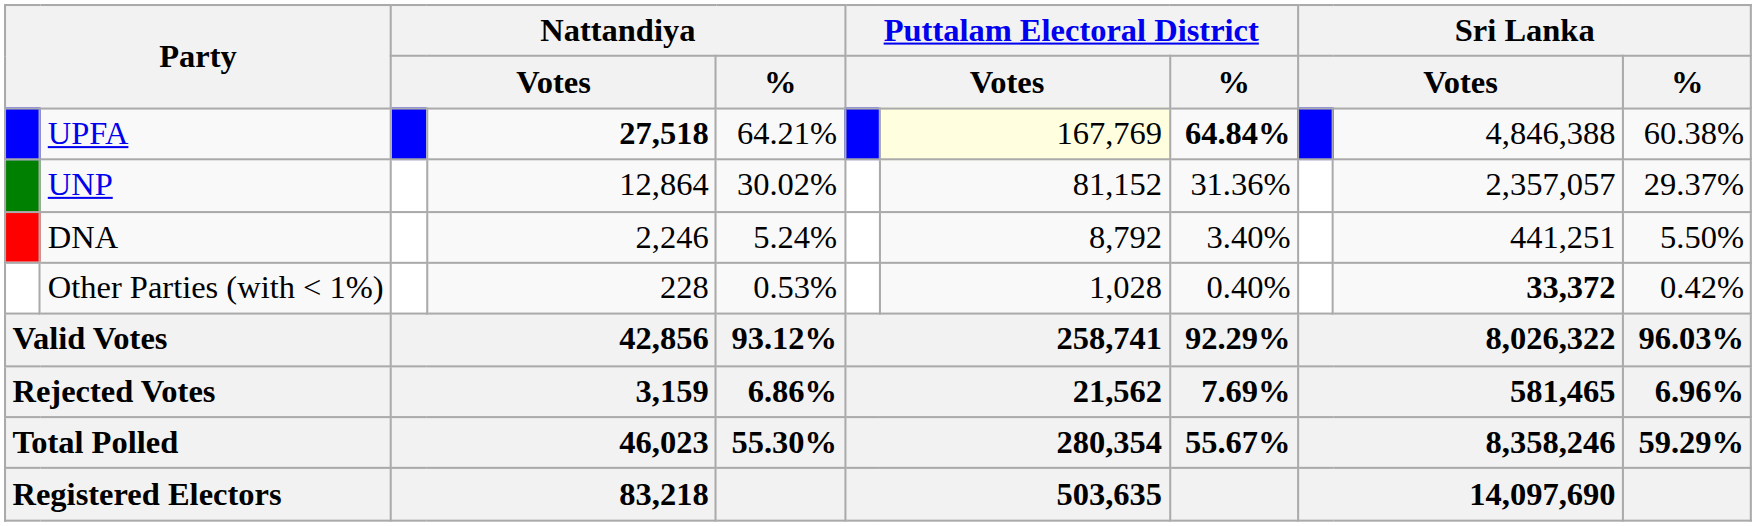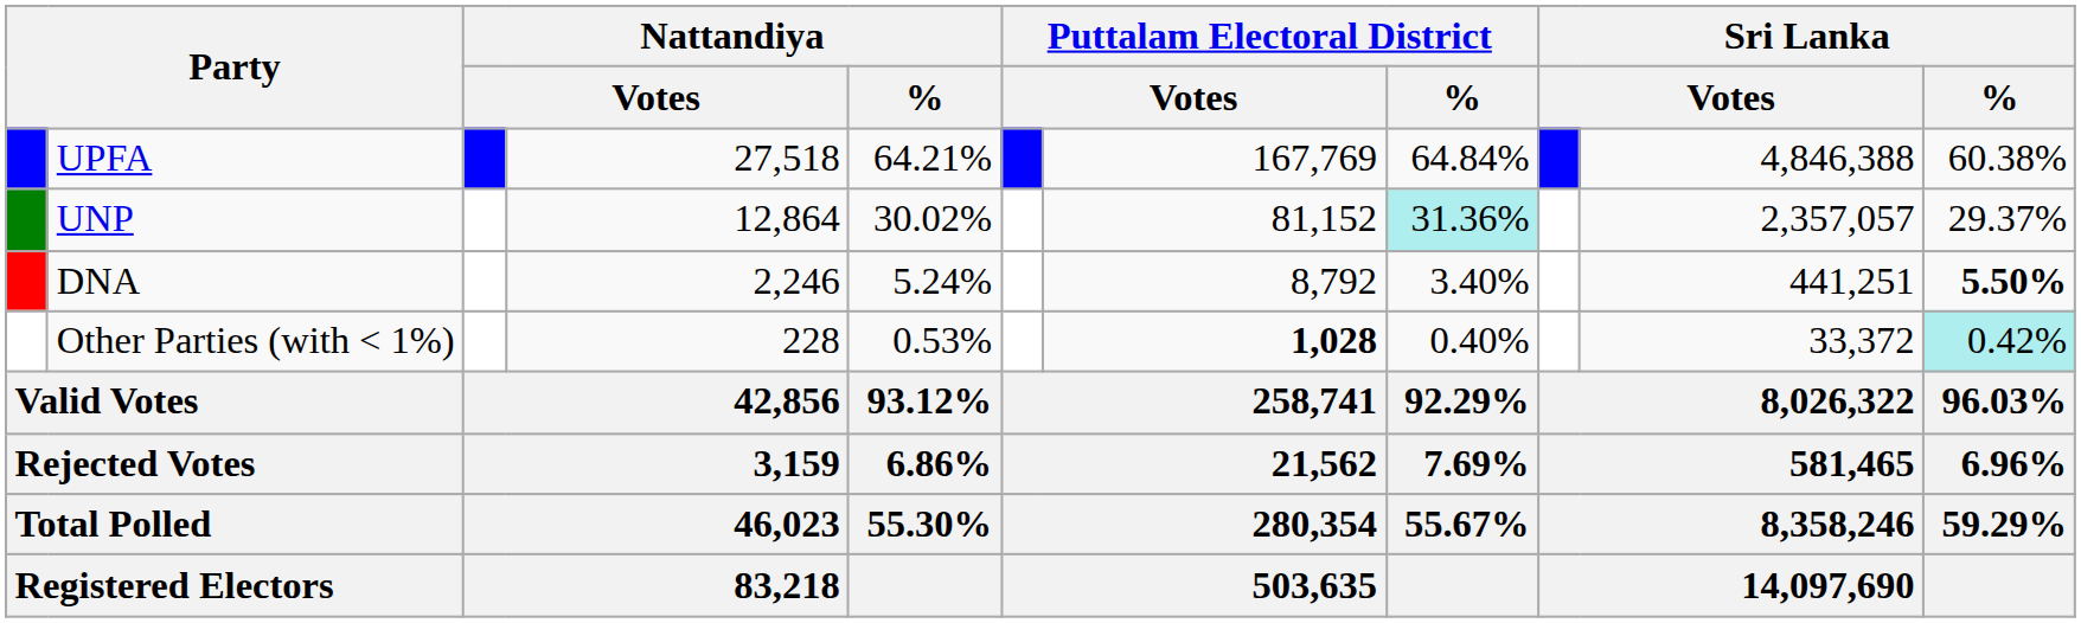UPFA | column 4: bold -> normal
UPFA | column 7: lightyellow background -> no background
UPFA | Puttalam Electoral District / %: bold -> normal
UNP | Puttalam Electoral District / %: no background -> paleturquoise background
DNA | Sri Lanka / %: normal -> bold
Other Parties (with < 1%) | column 7: normal -> bold
Other Parties (with < 1%) | column 10: bold -> normal
Other Parties (with < 1%) | Sri Lanka / %: no background -> paleturquoise background
